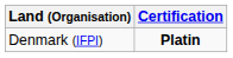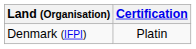Denmark (IFPI) | Certification: bold -> normal
